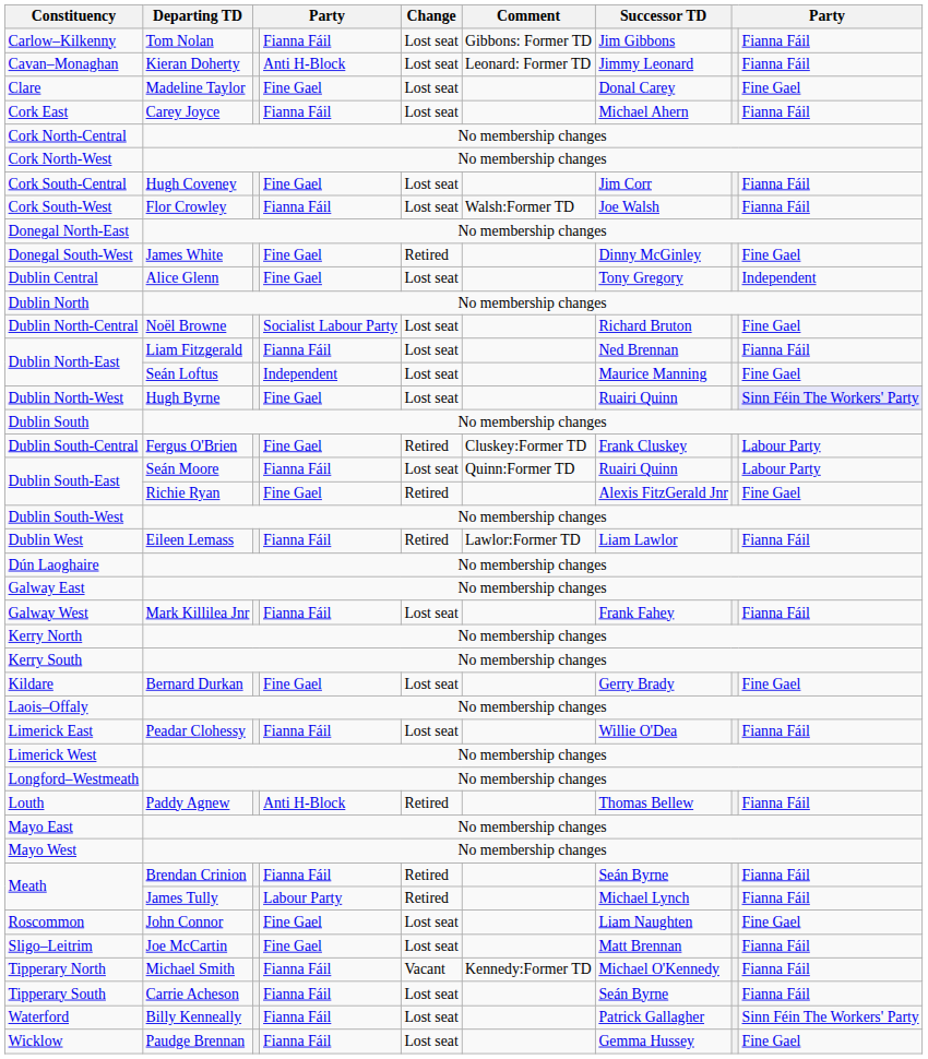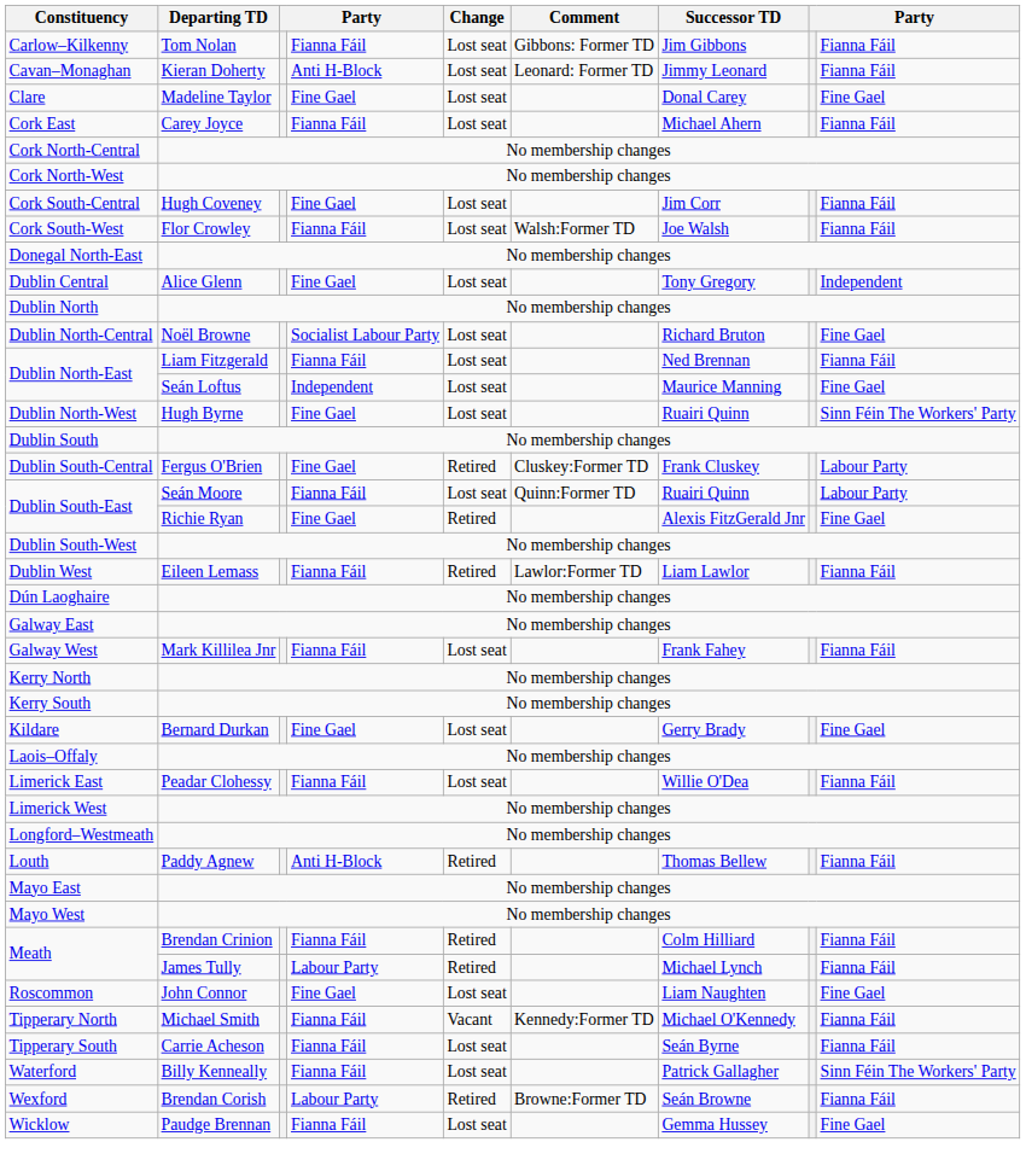- row: Donegal South-West | James White | Fine Gael | Retired | Dinny McGinley | Fine Gael
Dublin North-West | column 9: lavender background -> no background
Meath / Brendan Crinion | Successor TD: Seán Byrne -> Colm Hilliard
- row: Sligo–Leitrim | Joe McCartin | Fine Gael | Lost seat | Matt Brennan | Fianna Fáil
+ row: Wexford | Brendan Corish | Labour Party | Retired | Browne:Former TD | Seán Browne | Fianna Fáil
